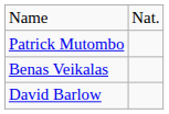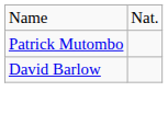- row: Benas Veikalas
